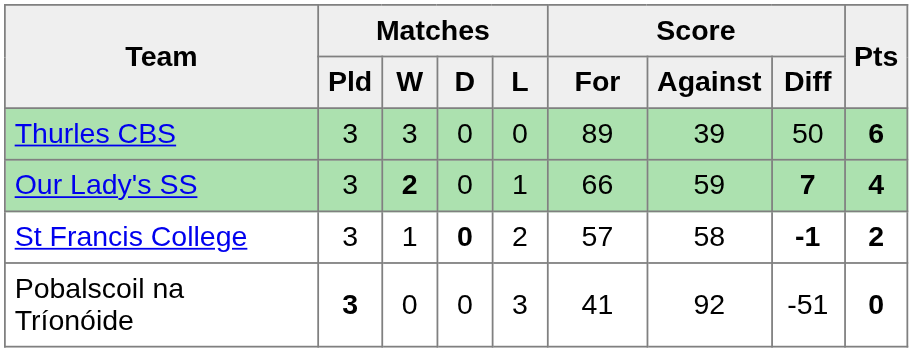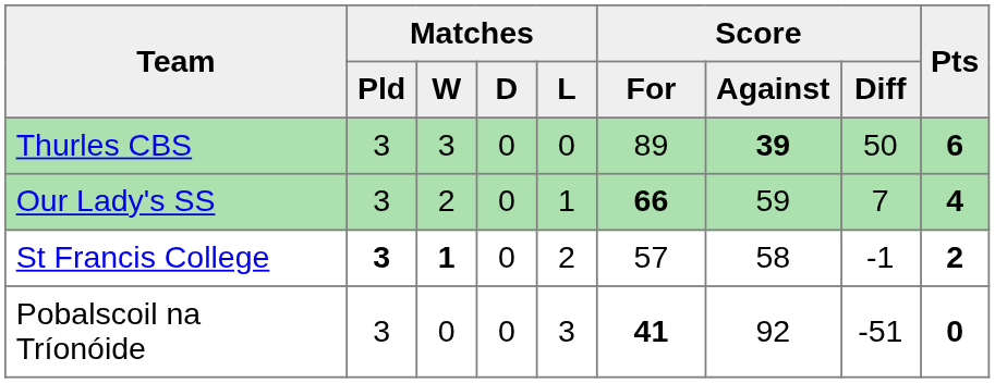Thurles CBS | Score / Against: normal -> bold
Our Lady's SS | Matches / W: bold -> normal
Our Lady's SS | Score / For: normal -> bold
Our Lady's SS | Score / Diff: bold -> normal
St Francis College | Matches / Pld: normal -> bold
St Francis College | Matches / W: normal -> bold
St Francis College | Matches / D: bold -> normal
St Francis College | Score / Diff: bold -> normal
Pobalscoil na Tríonóide | Matches / Pld: bold -> normal
Pobalscoil na Tríonóide | Score / For: normal -> bold
